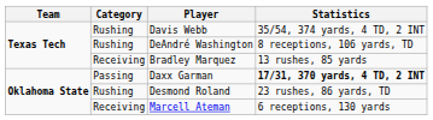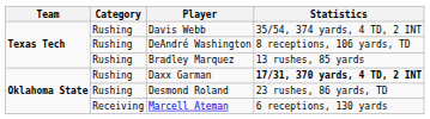Bradley Marquez | Category: Receiving -> Rushing
Daxx Garman | Category: Passing -> Rushing
